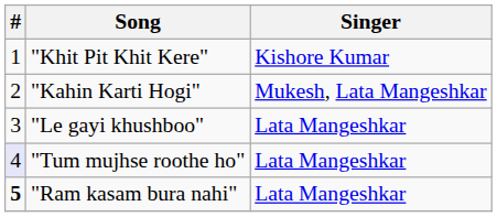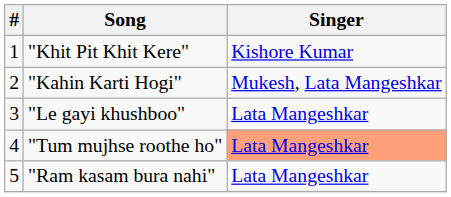"Tum mujhse roothe ho" | #: lavender background -> no background
"Tum mujhse roothe ho" | Singer: no background -> lightsalmon background
"Ram kasam bura nahi" | #: bold -> normal
